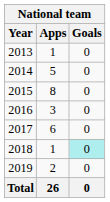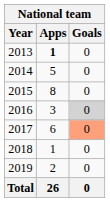2013 | Apps: normal -> bold
2016 | Goals: no background -> lightgrey background
2017 | Goals: no background -> lightsalmon background
2018 | Goals: paleturquoise background -> no background
